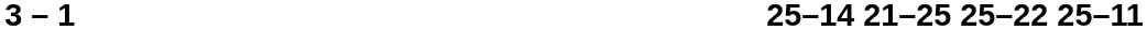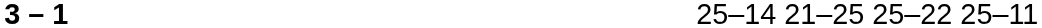row 1 | column 2: bold -> normal
